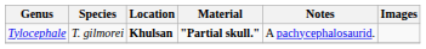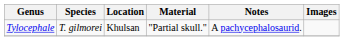Tylocephale | Location: bold -> normal
Tylocephale | Material: bold -> normal
